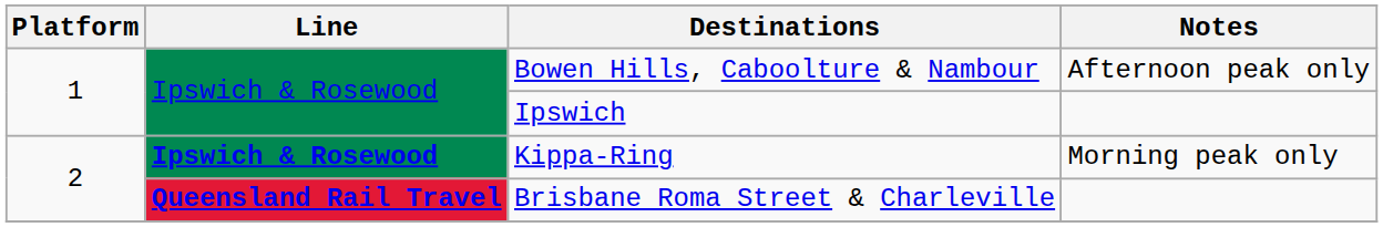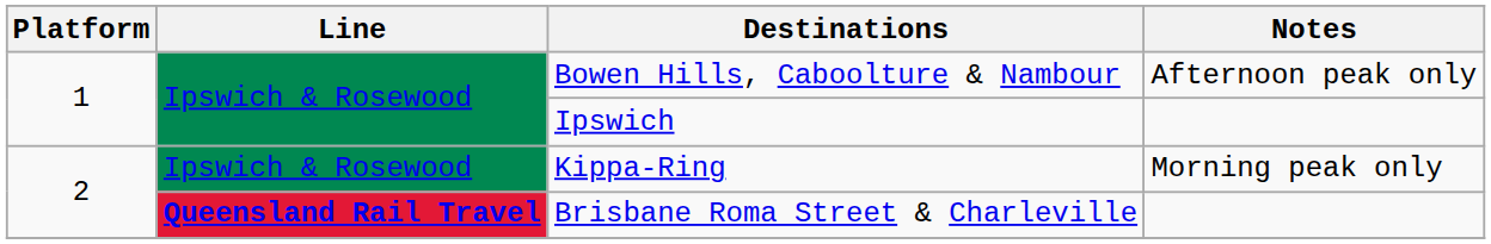Kippa-Ring | Line: bold -> normal
